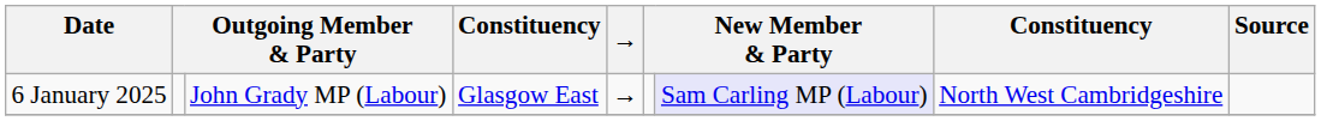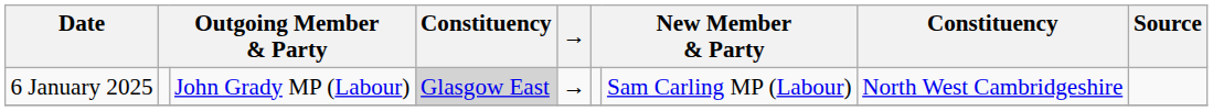6 January 2025 | column 4: no background -> lightgrey background
6 January 2025 | column 7: lavender background -> no background
